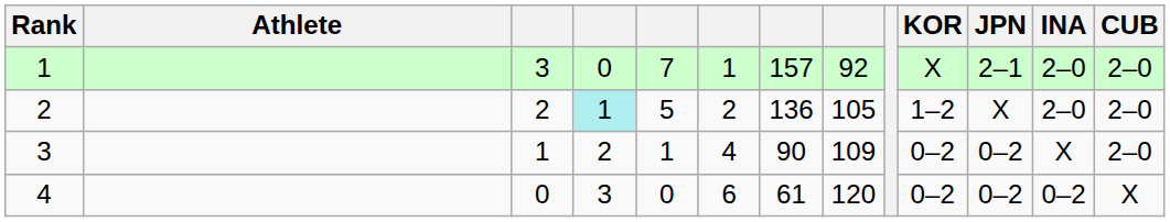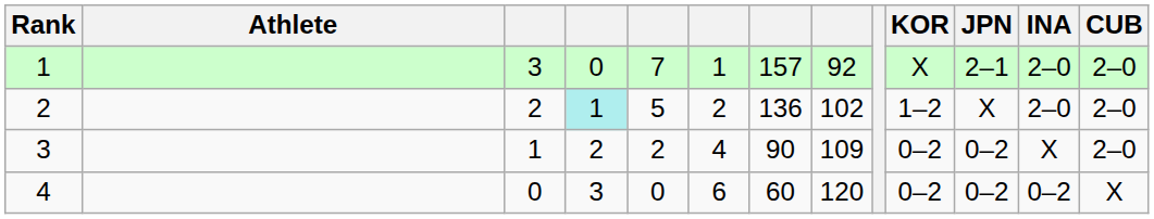row 3 | column 8: 105 -> 102
row 4 | column 5: 1 -> 2
row 5 | column 7: 61 -> 60
